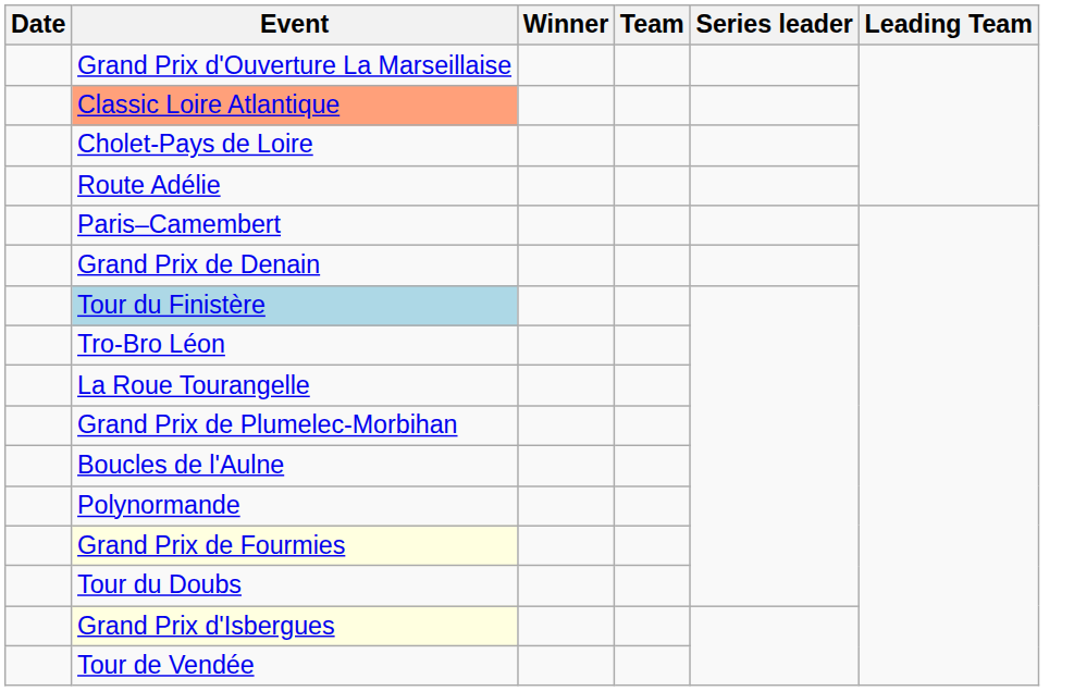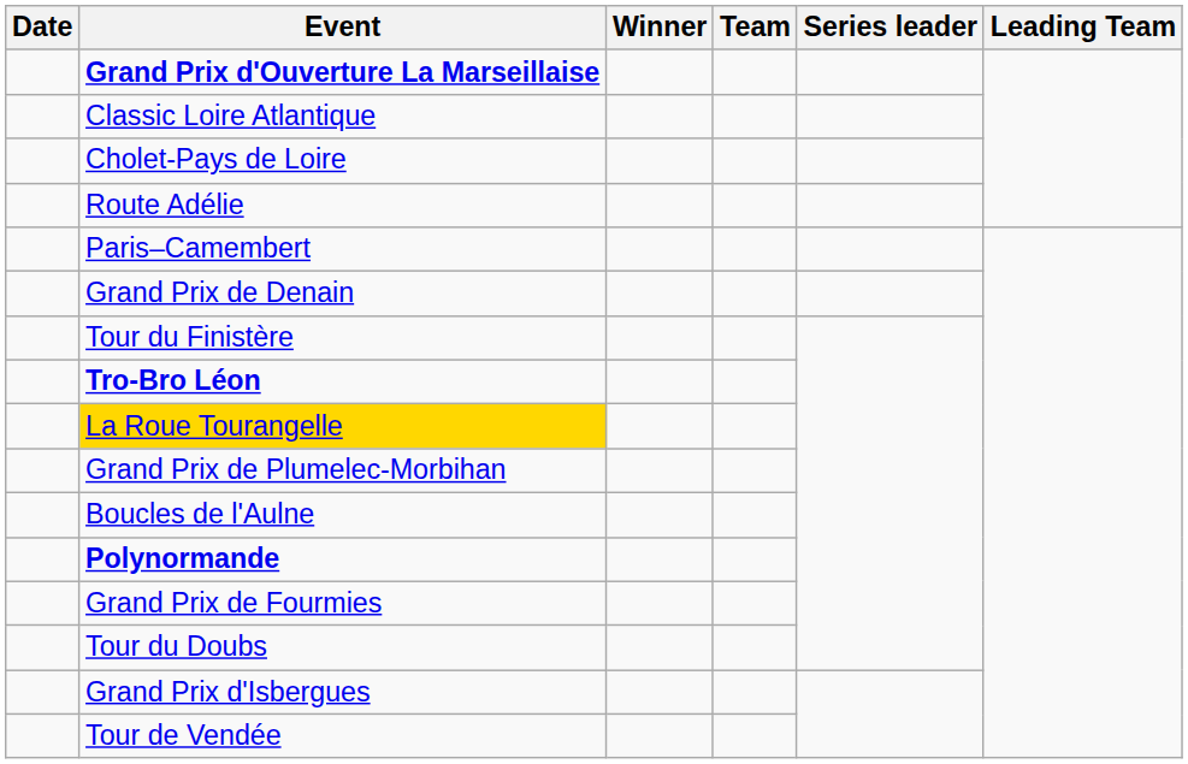Grand Prix d'Ouverture La Marseillaise | Event: normal -> bold
Classic Loire Atlantique | Event: lightsalmon background -> no background
Tour du Finistère | Event: lightblue background -> no background
Tro-Bro Léon | Event: normal -> bold
La Roue Tourangelle | Event: no background -> gold background
Polynormande | Event: normal -> bold
Grand Prix de Fourmies | Event: lightyellow background -> no background
Grand Prix d'Isbergues | Event: lightyellow background -> no background
